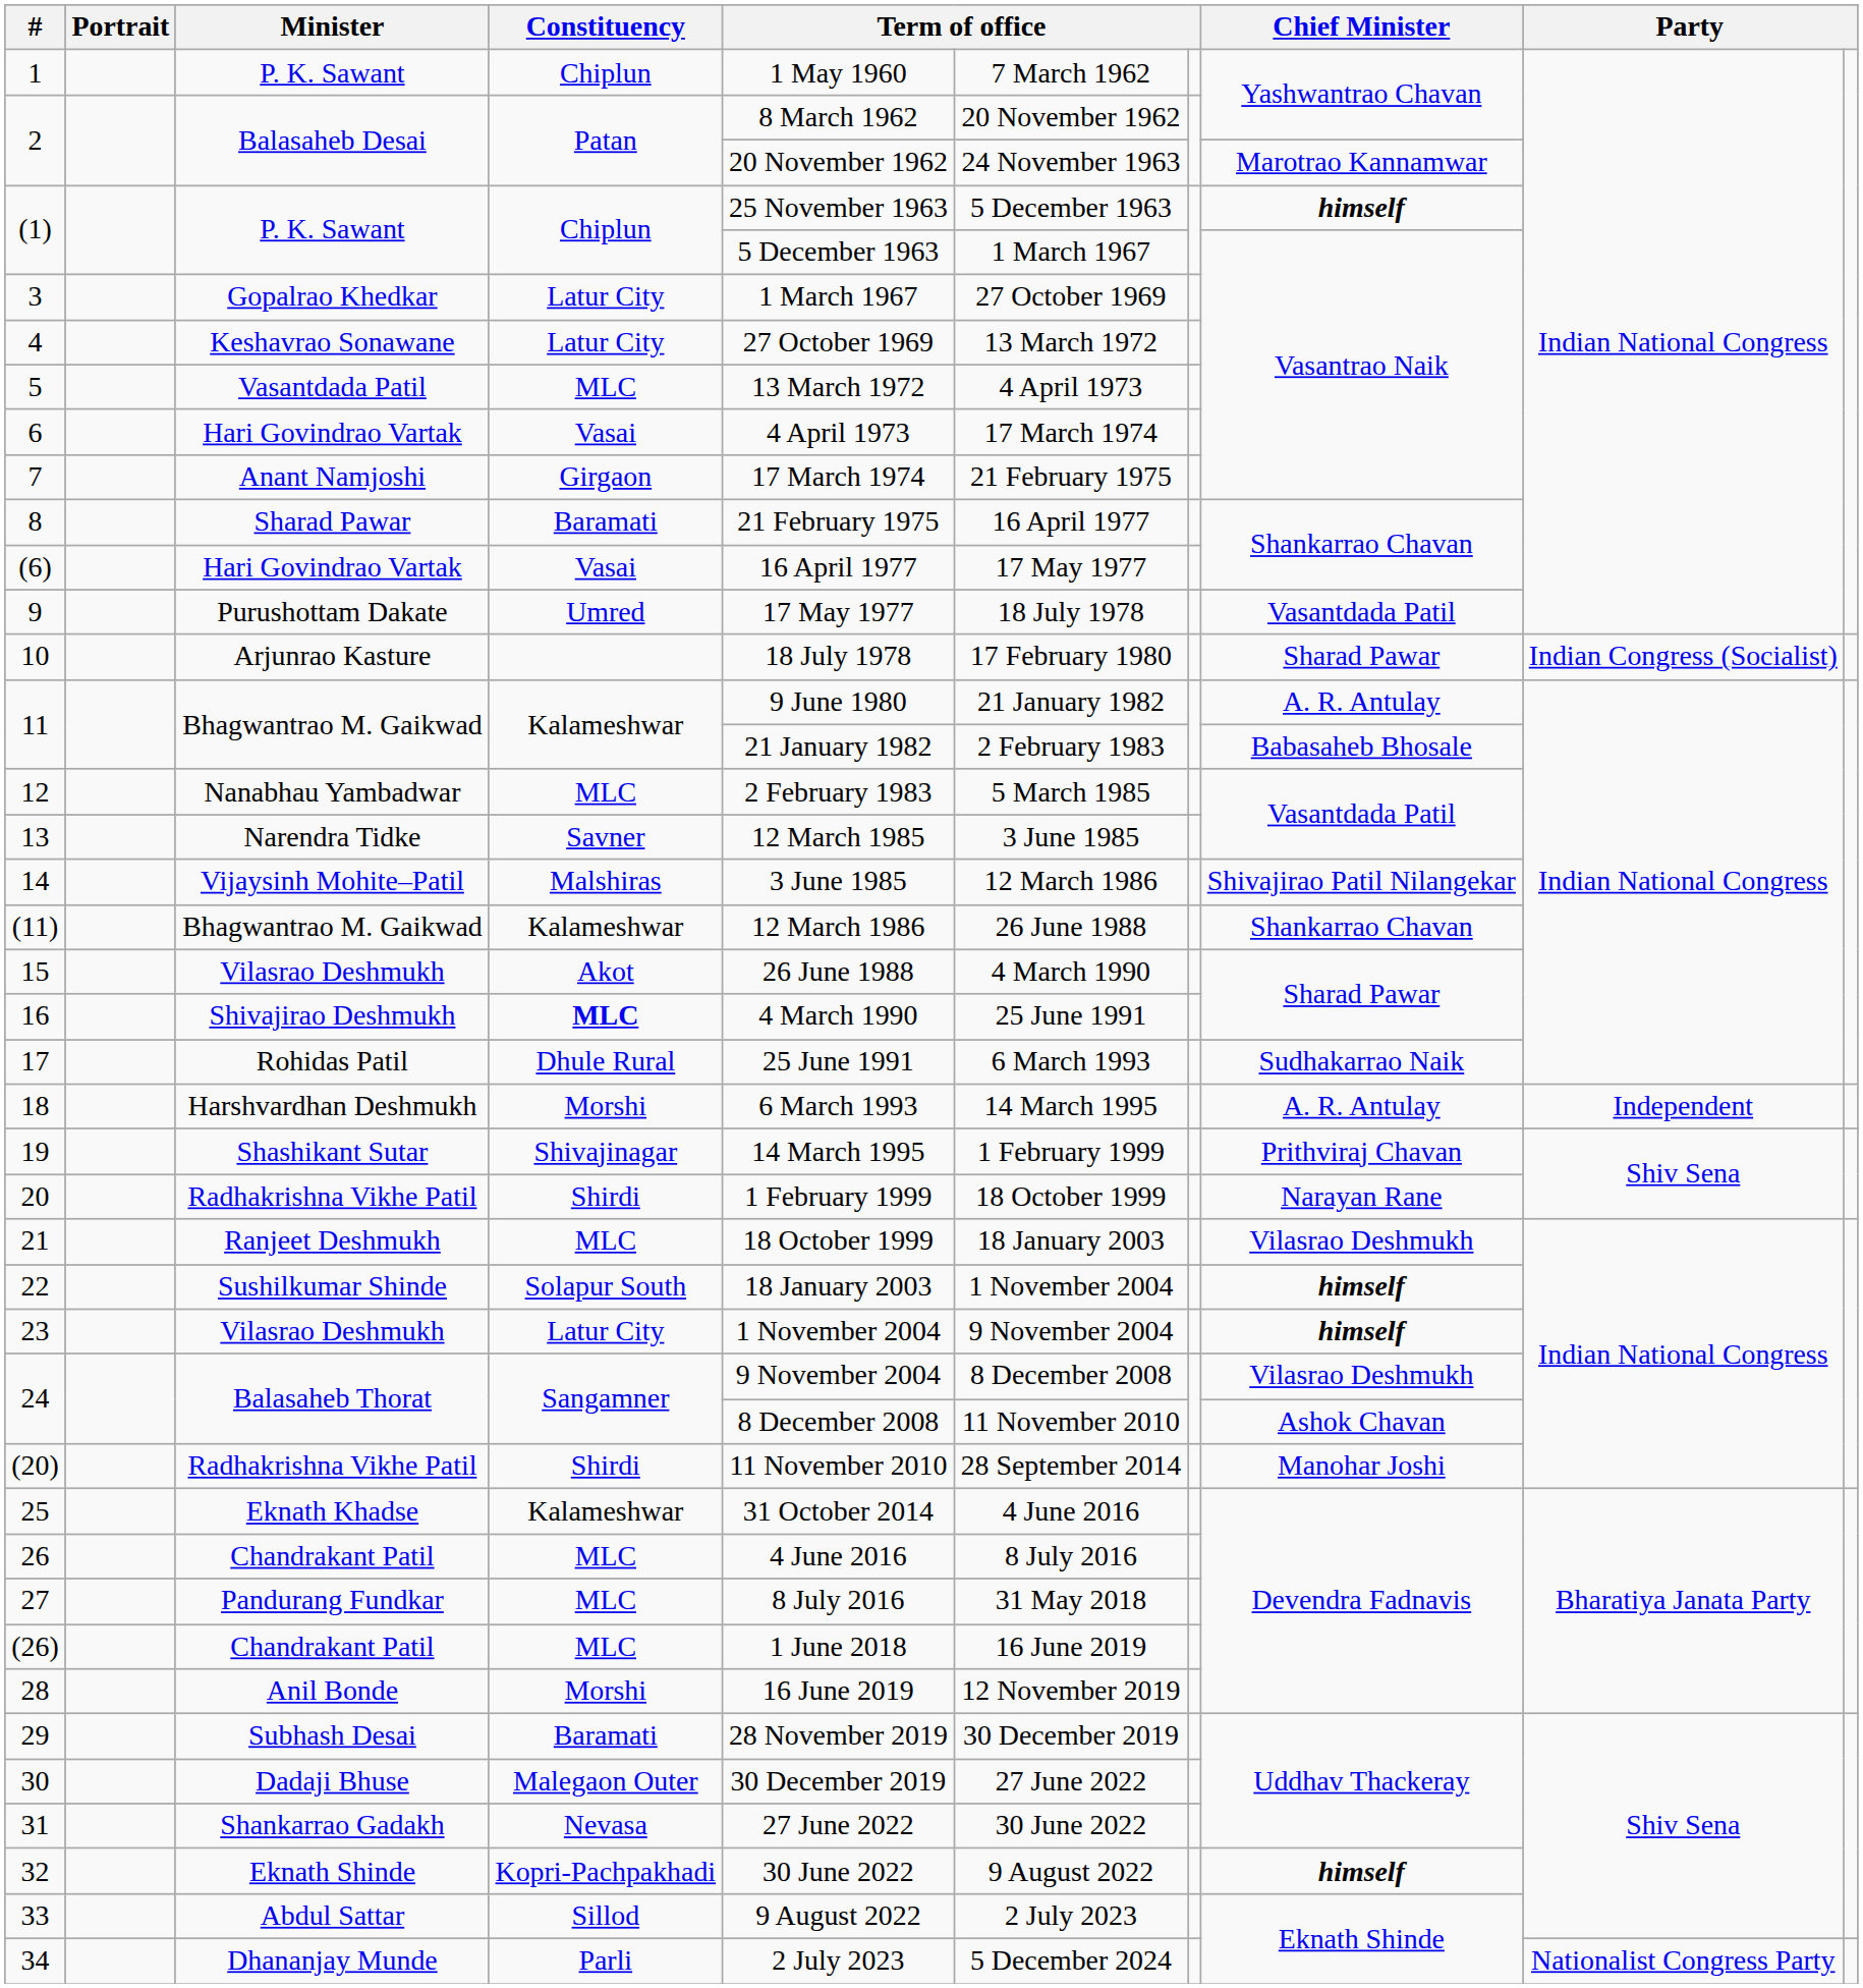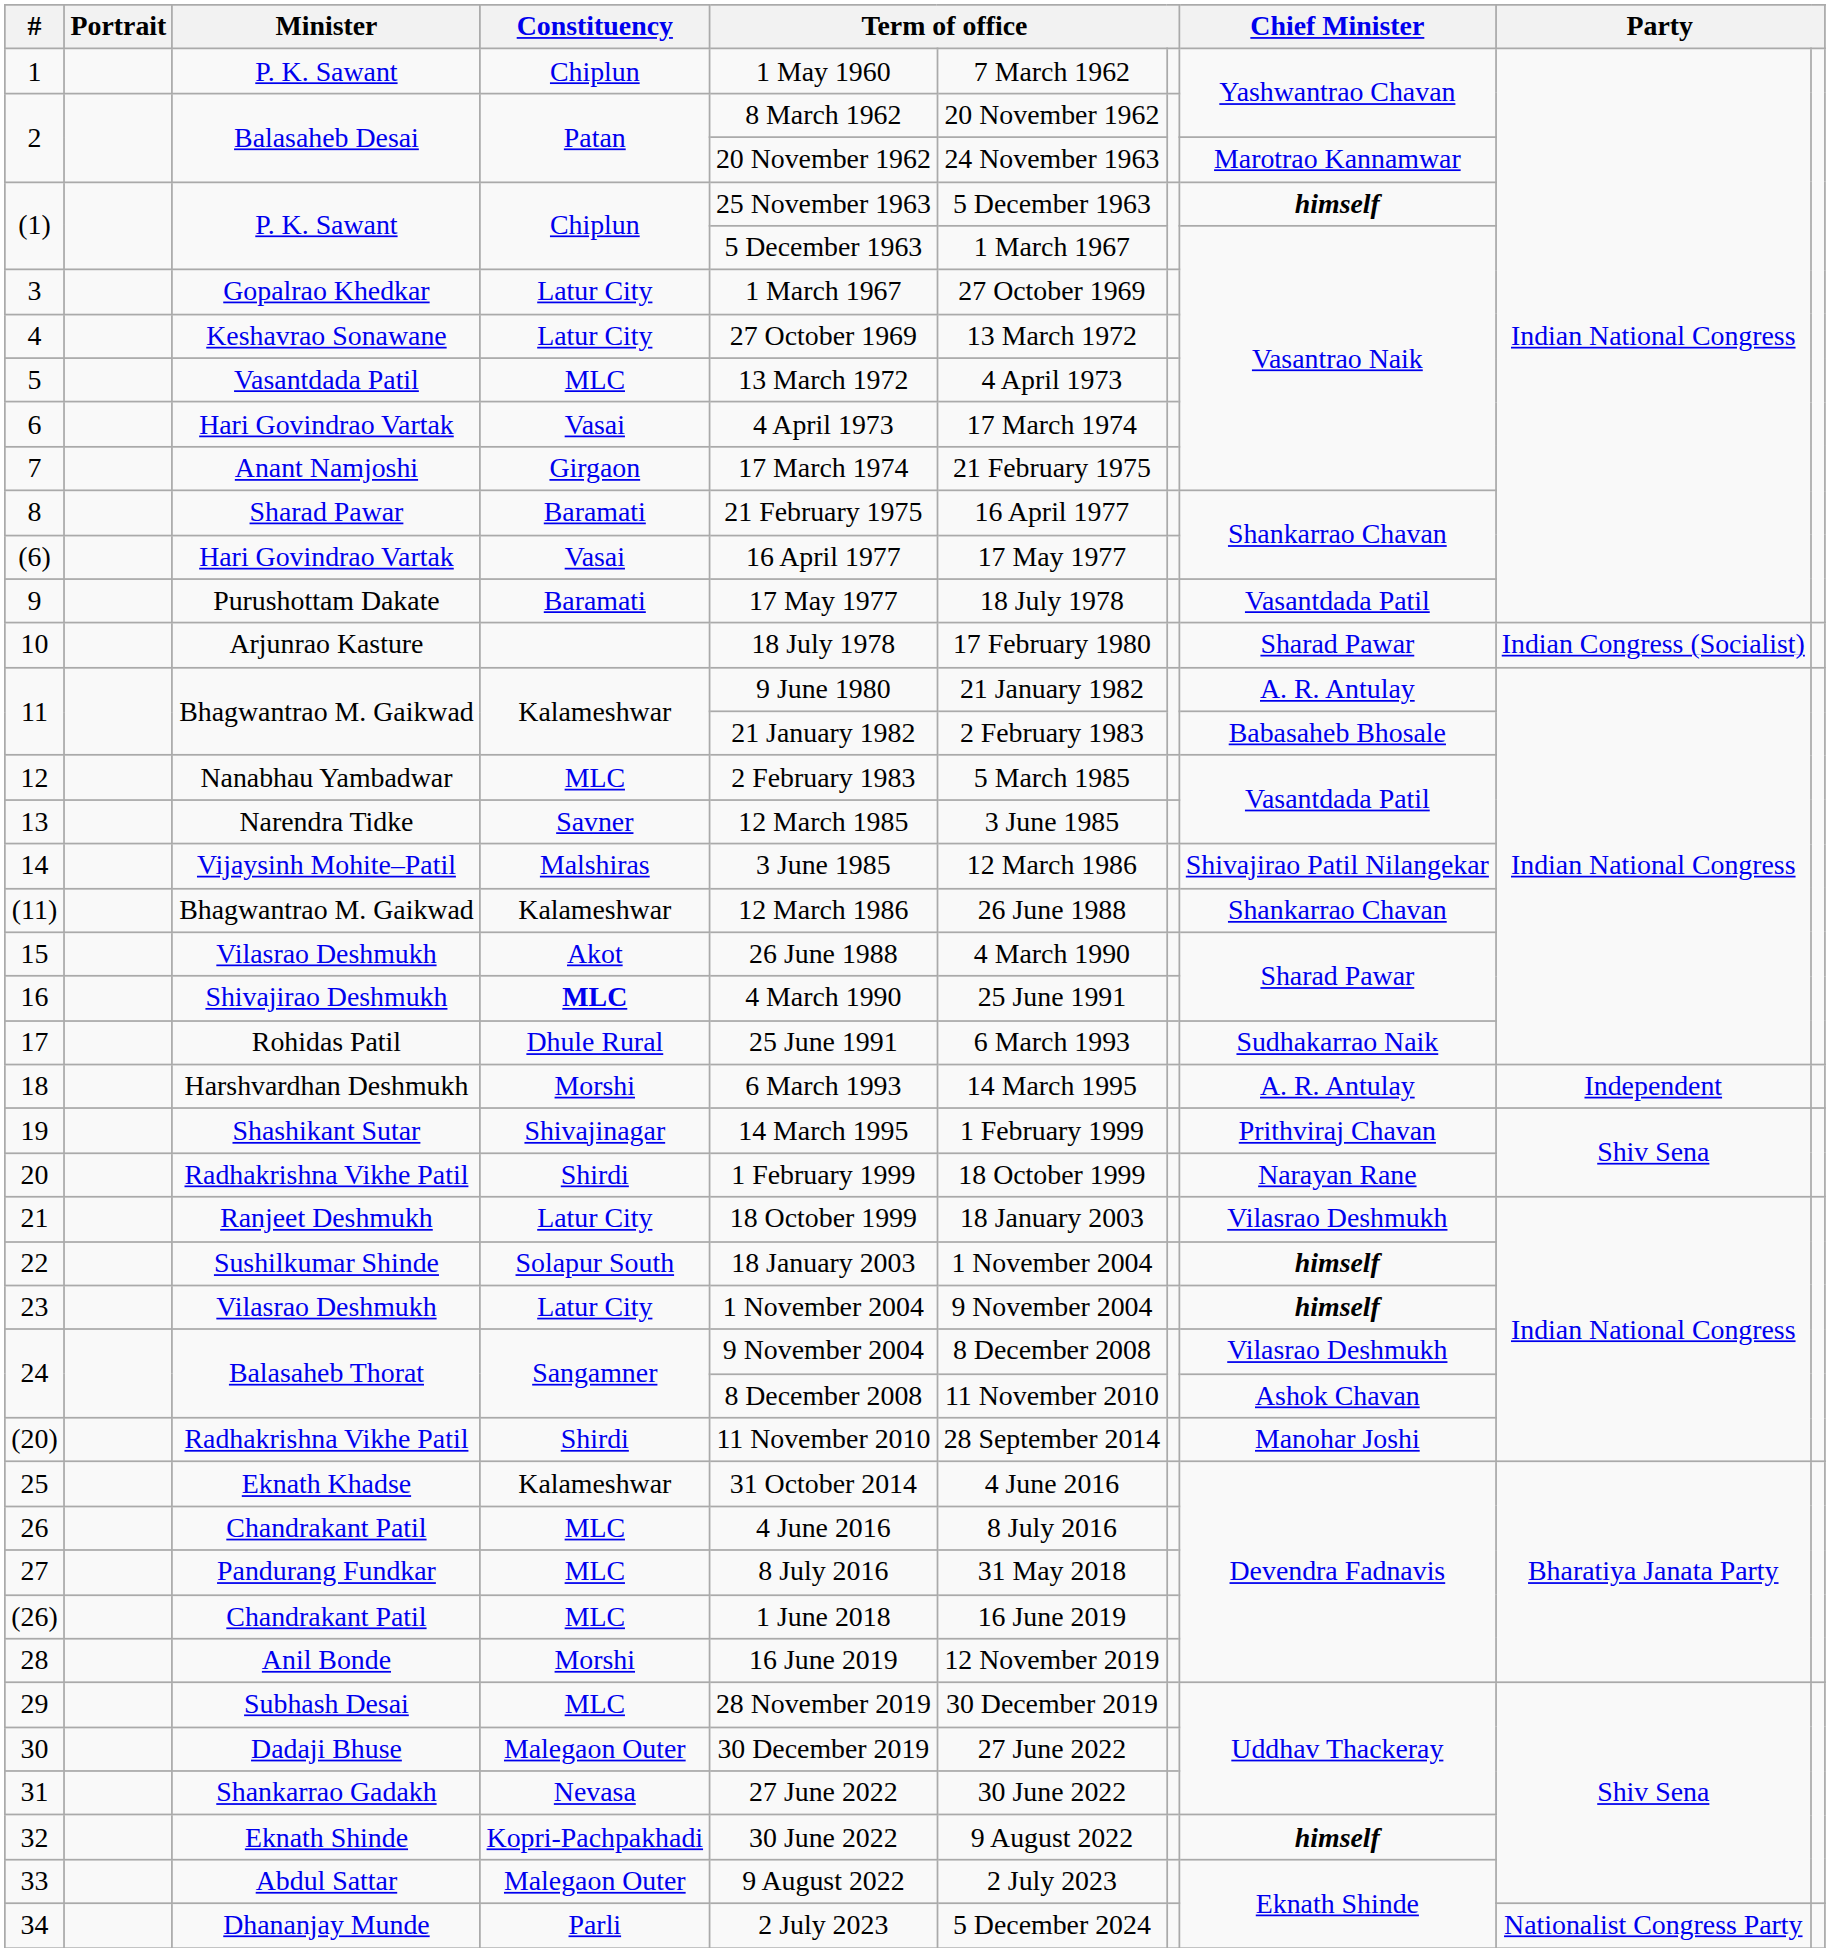9 | Constituency: Umred -> Baramati
21 | Constituency: MLC -> Latur City
29 | Constituency: Baramati -> MLC
33 | Constituency: Sillod -> Malegaon Outer
